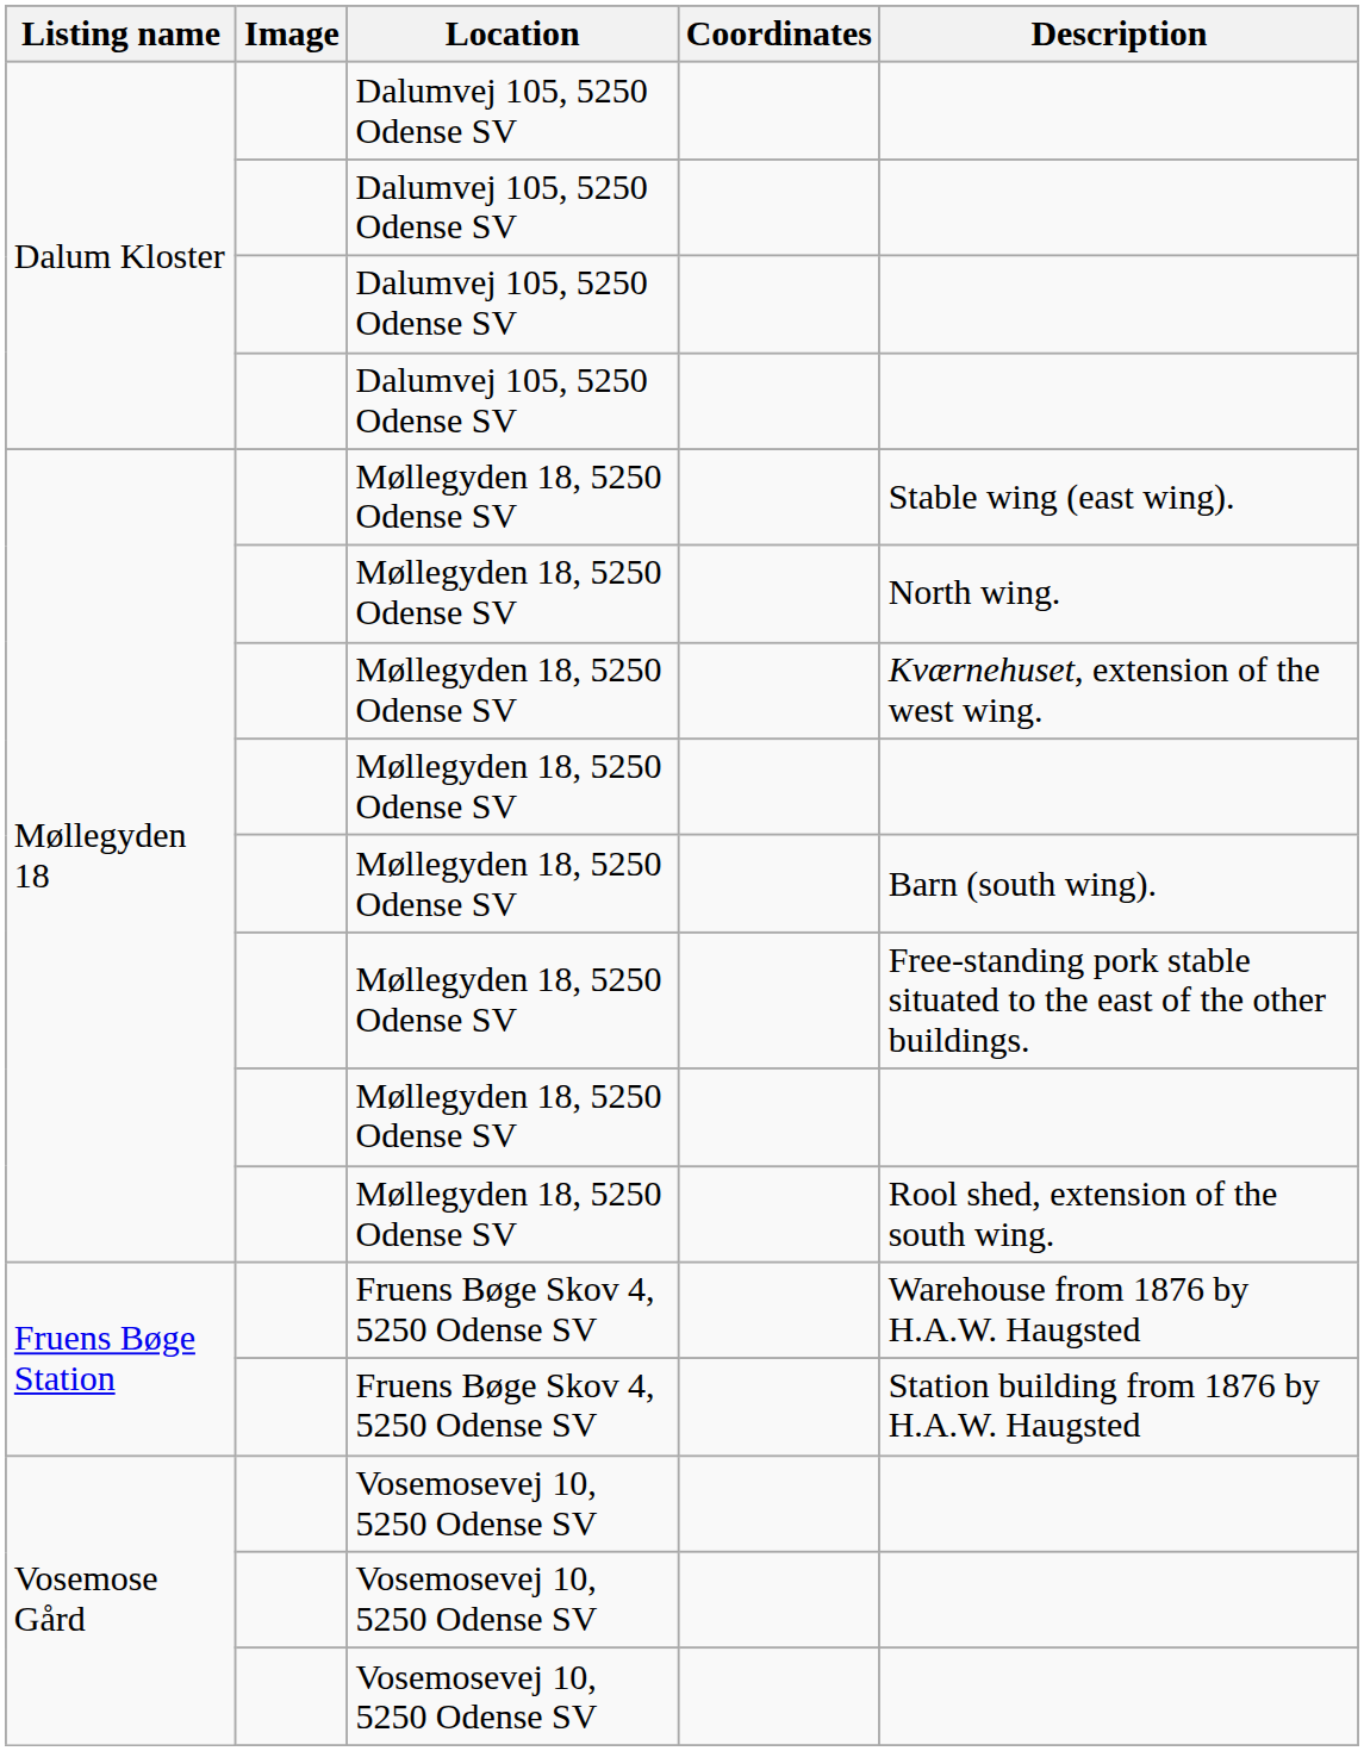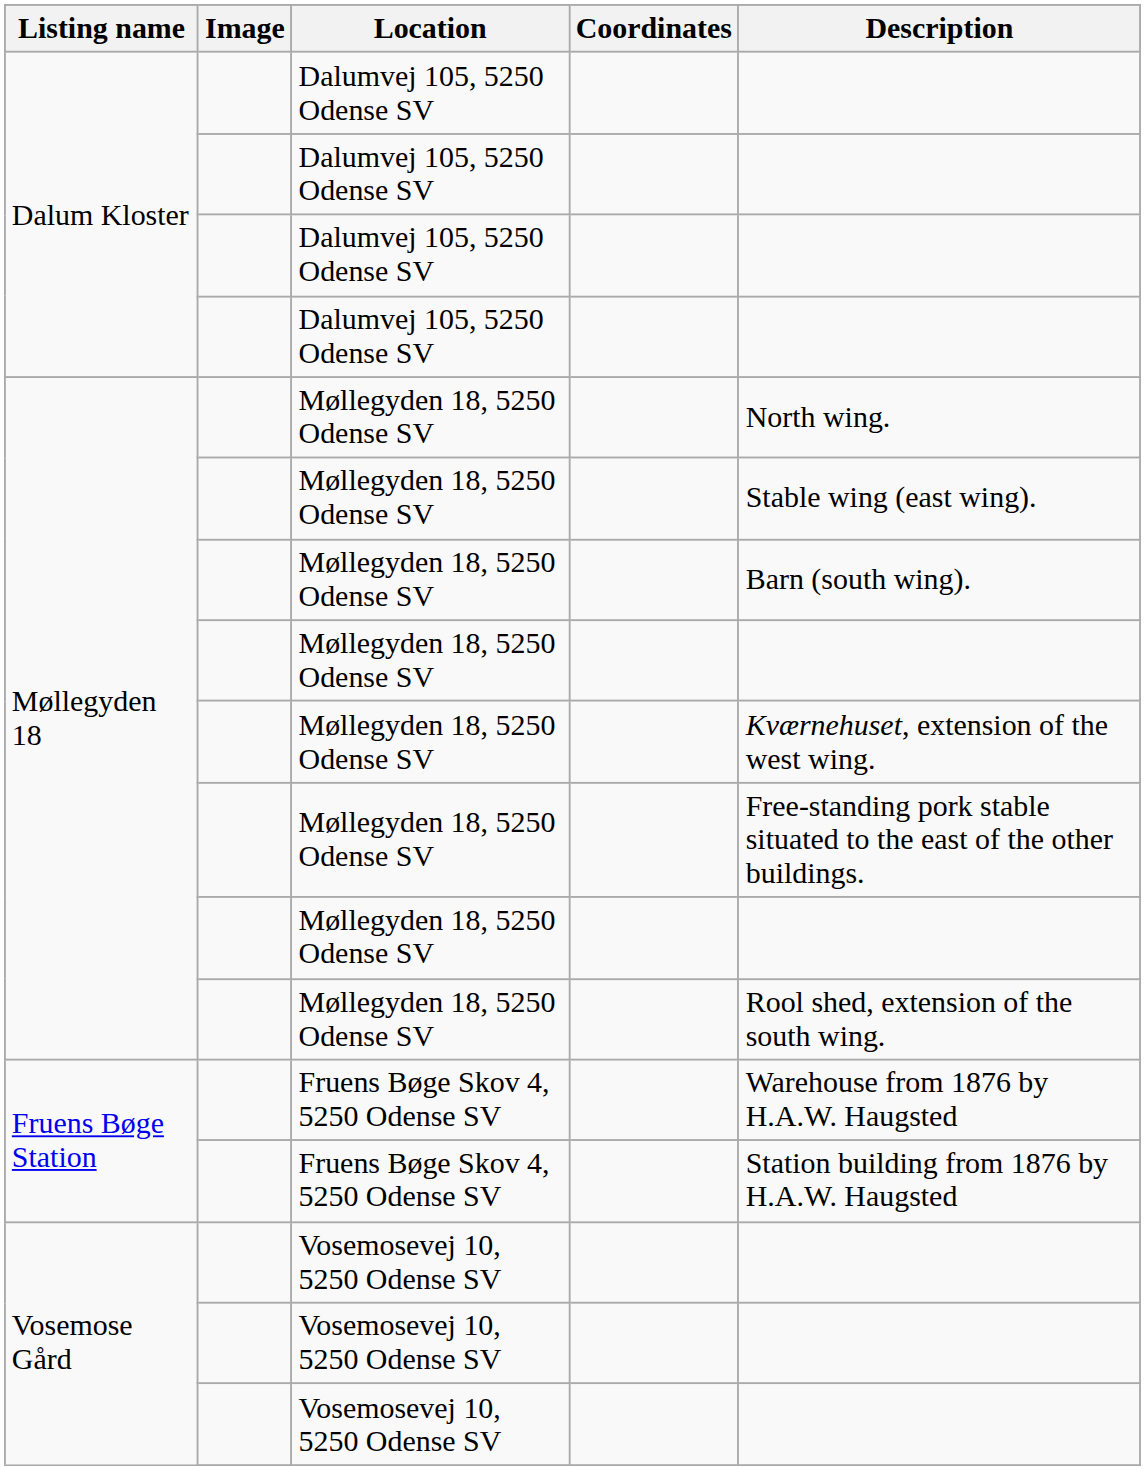row 6 | Description: Stable wing (east wing). -> North wing.
row 7 | Description: North wing. -> Stable wing (east wing).
row 8 | Description: Kværnehuset, extension of the west wing. -> Barn (south wing).
row 10 | Description: Barn (south wing). -> Kværnehuset, extension of the west wing.
